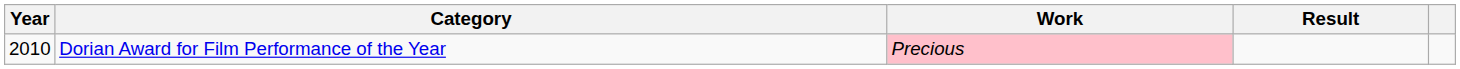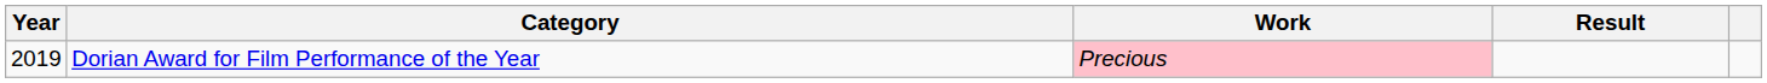Dorian Award for Film Performance of the Year | Year: 2010 -> 2019
